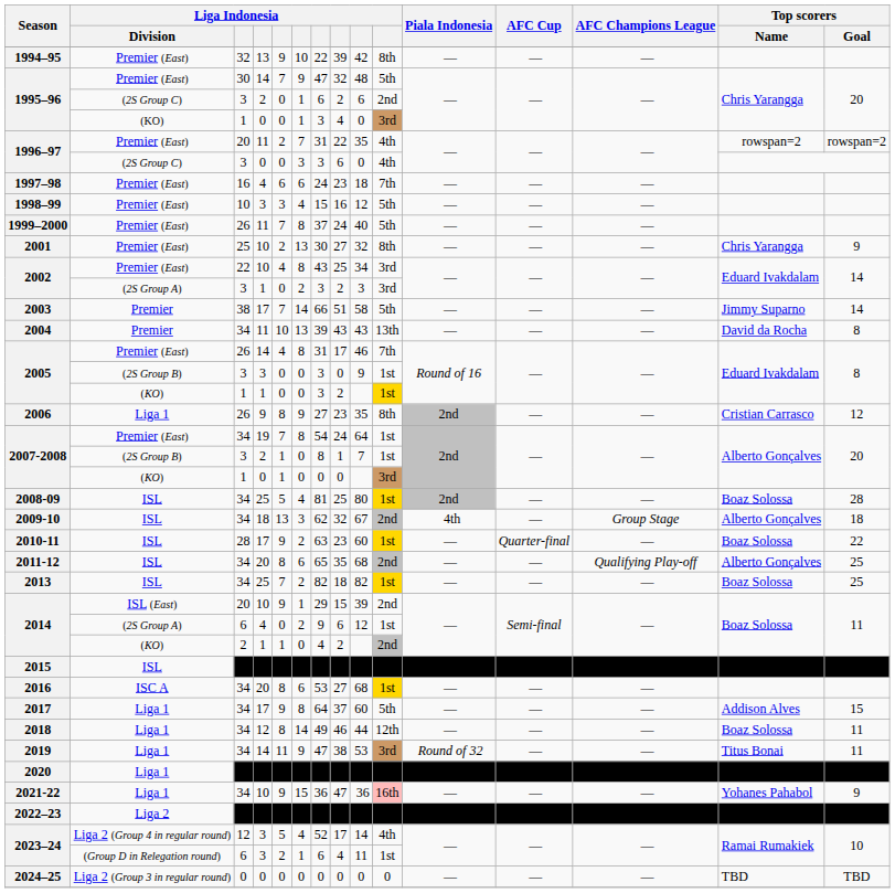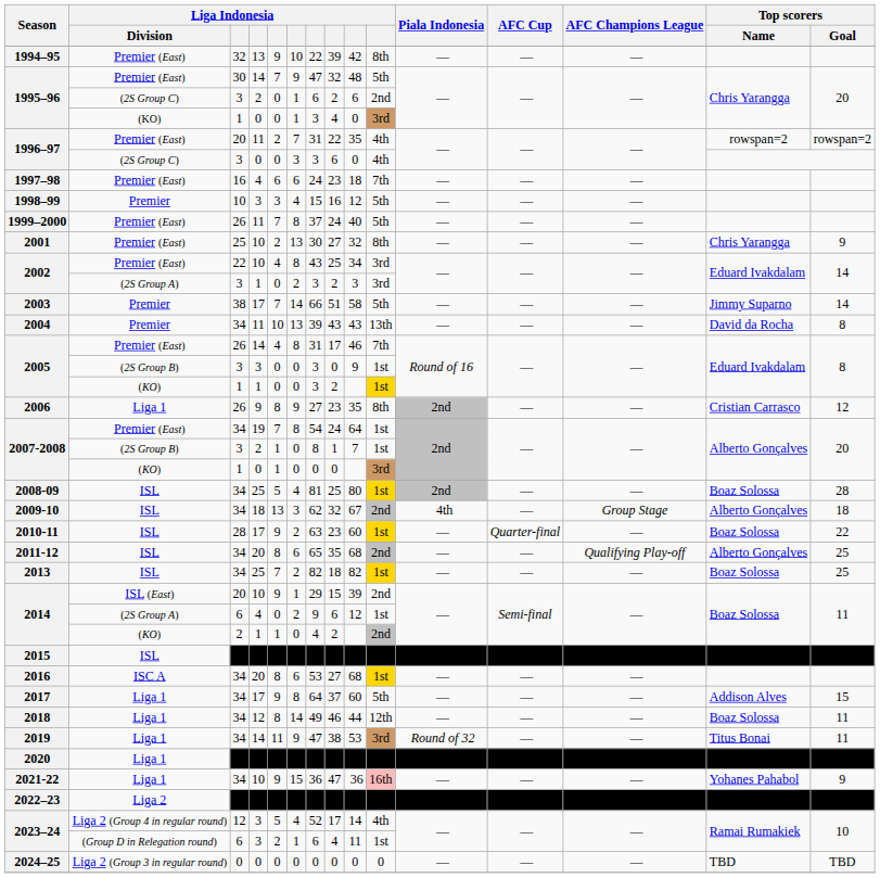1998–99 | Liga Indonesia / Division: Premier (East) -> Premier
